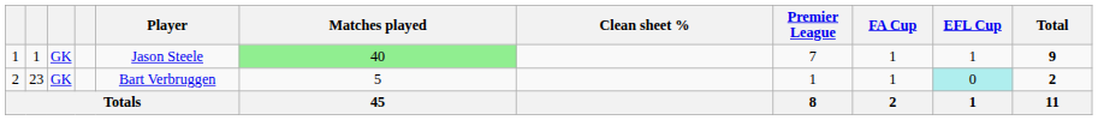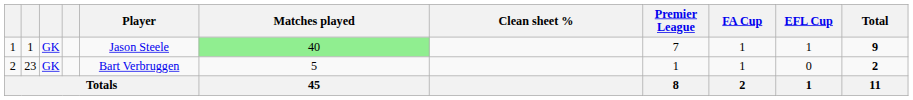row 3 | EFL Cup: paleturquoise background -> no background
